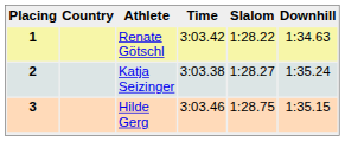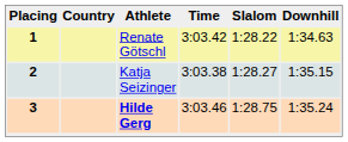2 | Downhill: 1:35.24 -> 1:35.15
3 | Athlete: normal -> bold
3 | Downhill: 1:35.15 -> 1:35.24
